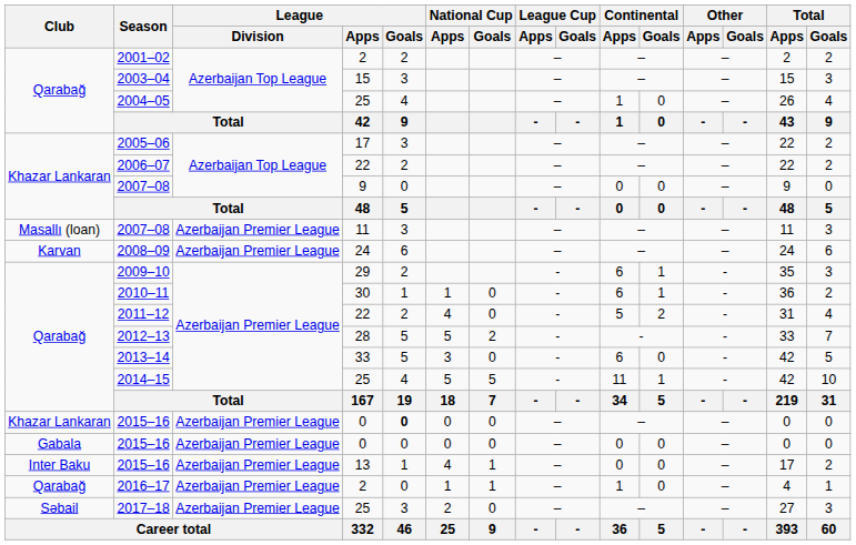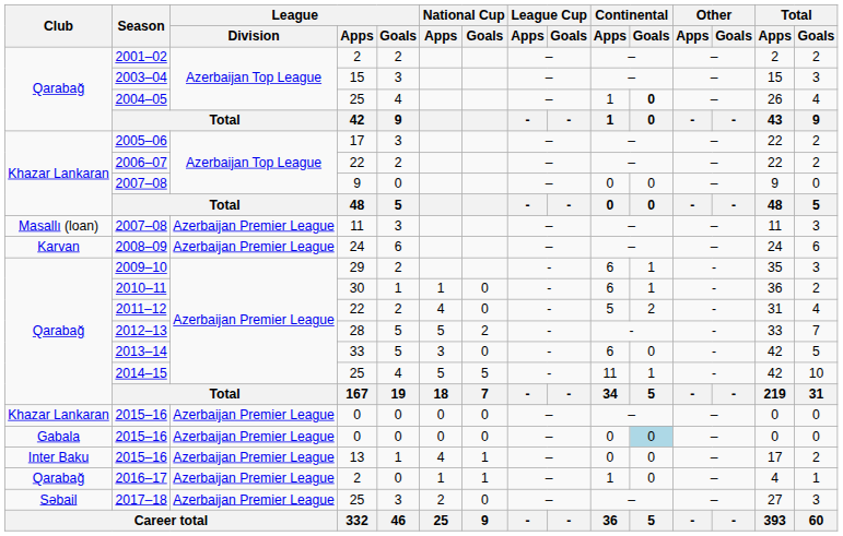2004–05 | Continental / Goals: normal -> bold
Khazar Lankaran / 2015–16 | League / Goals: bold -> normal
Gabala / 2015–16 | Continental / Goals: no background -> lightblue background
